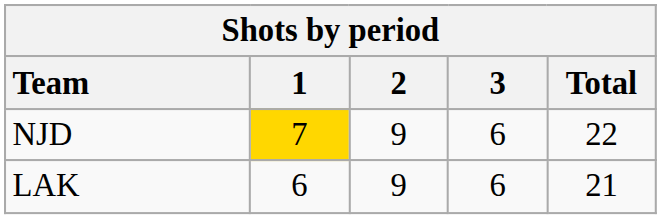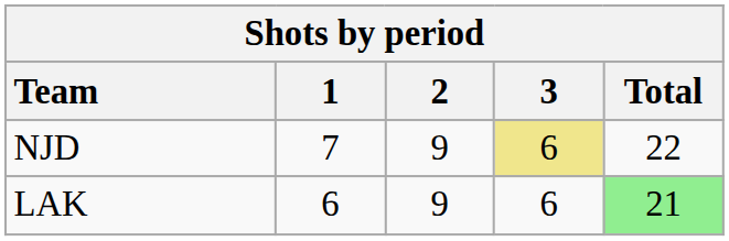NJD | 1: gold background -> no background
NJD | 3: no background -> khaki background
LAK | Total: no background -> lightgreen background
